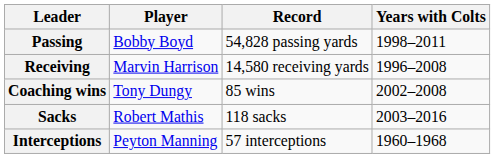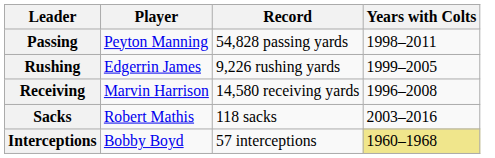Passing | Player: Bobby Boyd -> Peyton Manning
+ row: Rushing | Edgerrin James | 9,226 rushing yards | 1999–2005
- row: Coaching wins | Tony Dungy | 85 wins | 2002–2008
Interceptions | Player: Peyton Manning -> Bobby Boyd
Interceptions | Years with Colts: no background -> khaki background
